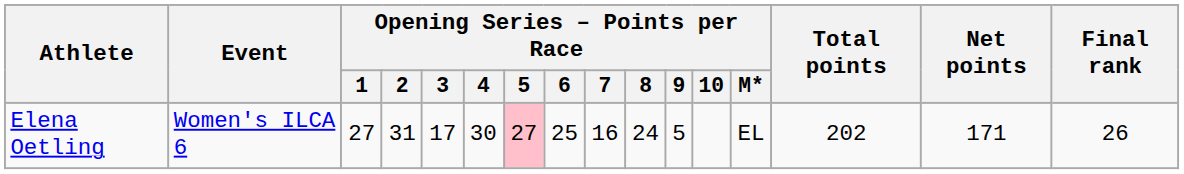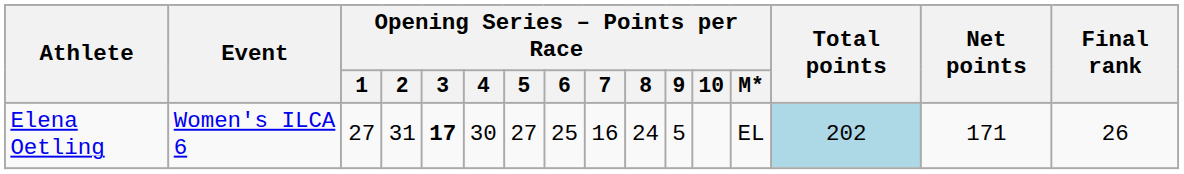Elena Oetling | Opening Series – Points per Race / 3: normal -> bold
Elena Oetling | Opening Series – Points per Race / 5: pink background -> no background
Elena Oetling | Total points: no background -> lightblue background
